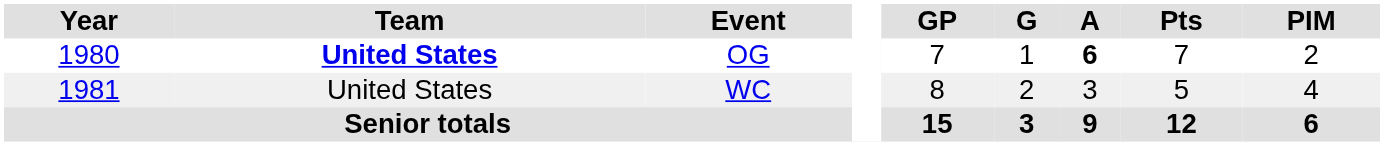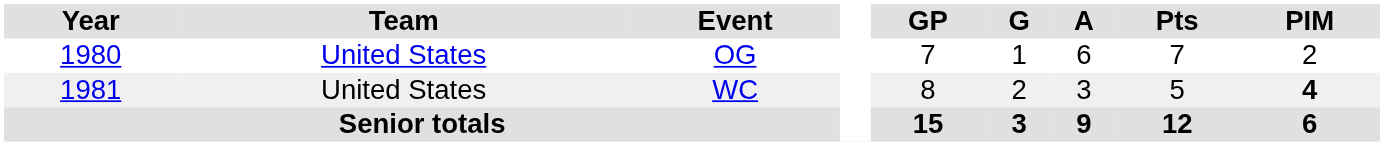OG | Team: bold -> normal
OG | A: bold -> normal
WC | PIM: normal -> bold
